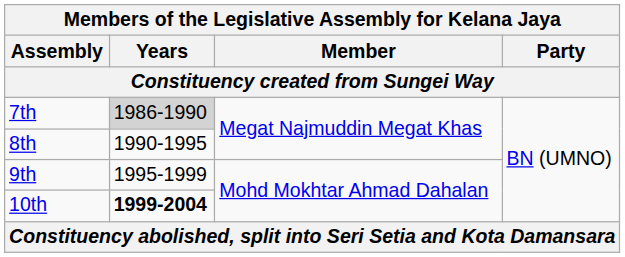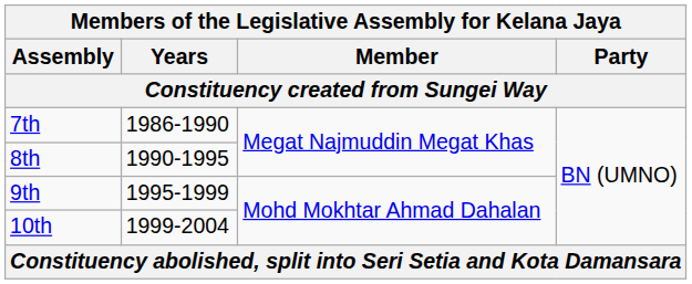7th | Years: lightgrey background -> no background
10th | Years: bold -> normal
